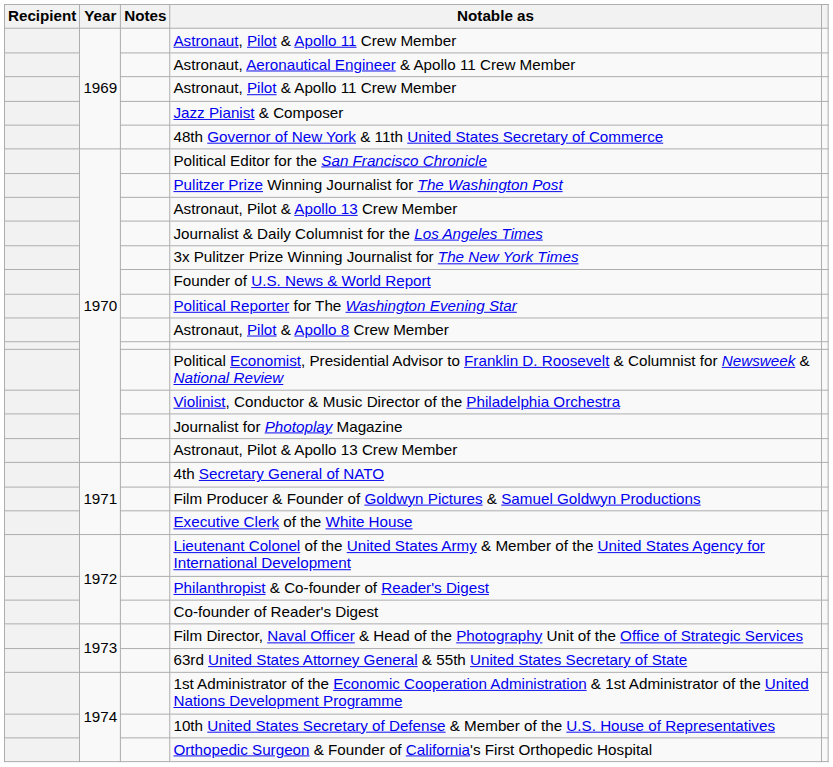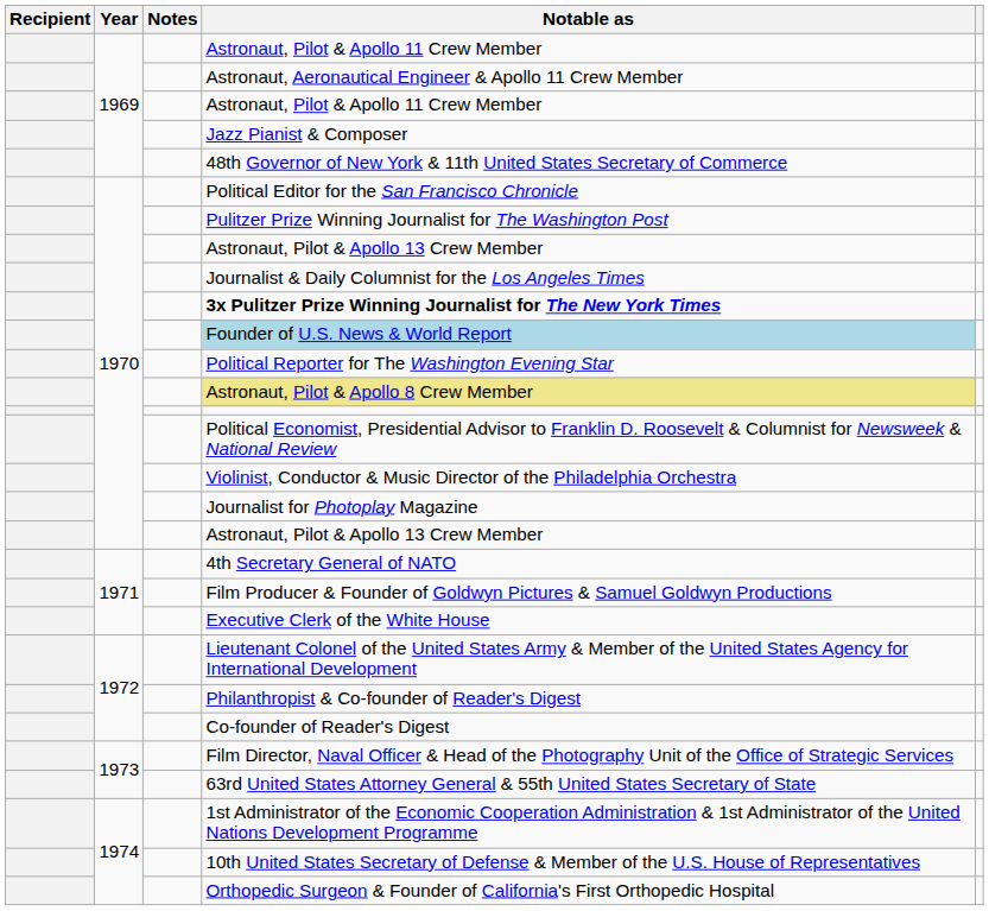3x Pulitzer Prize Winning Journalist for The New York Times | Notable as: normal -> bold
Founder of U.S. News & World Report | Notable as: no background -> lightblue background
Astronaut, Pilot & Apollo 8 Crew Member | Notable as: no background -> khaki background
